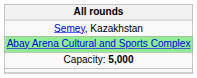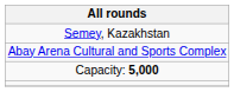row 3 | column 1: lightgreen background -> no background
